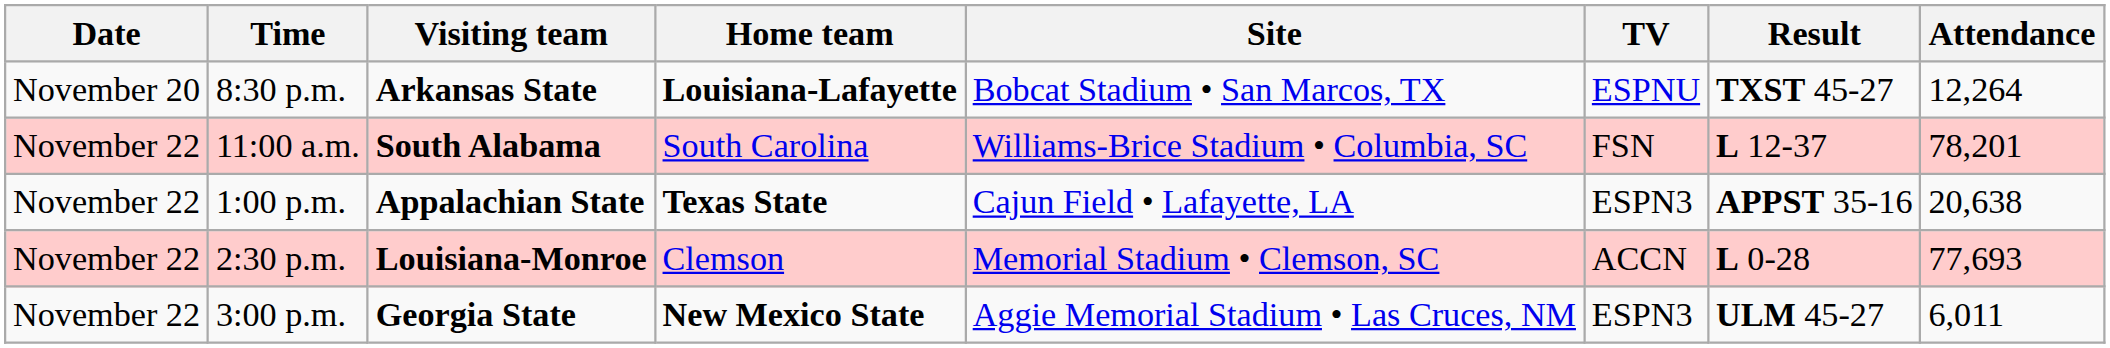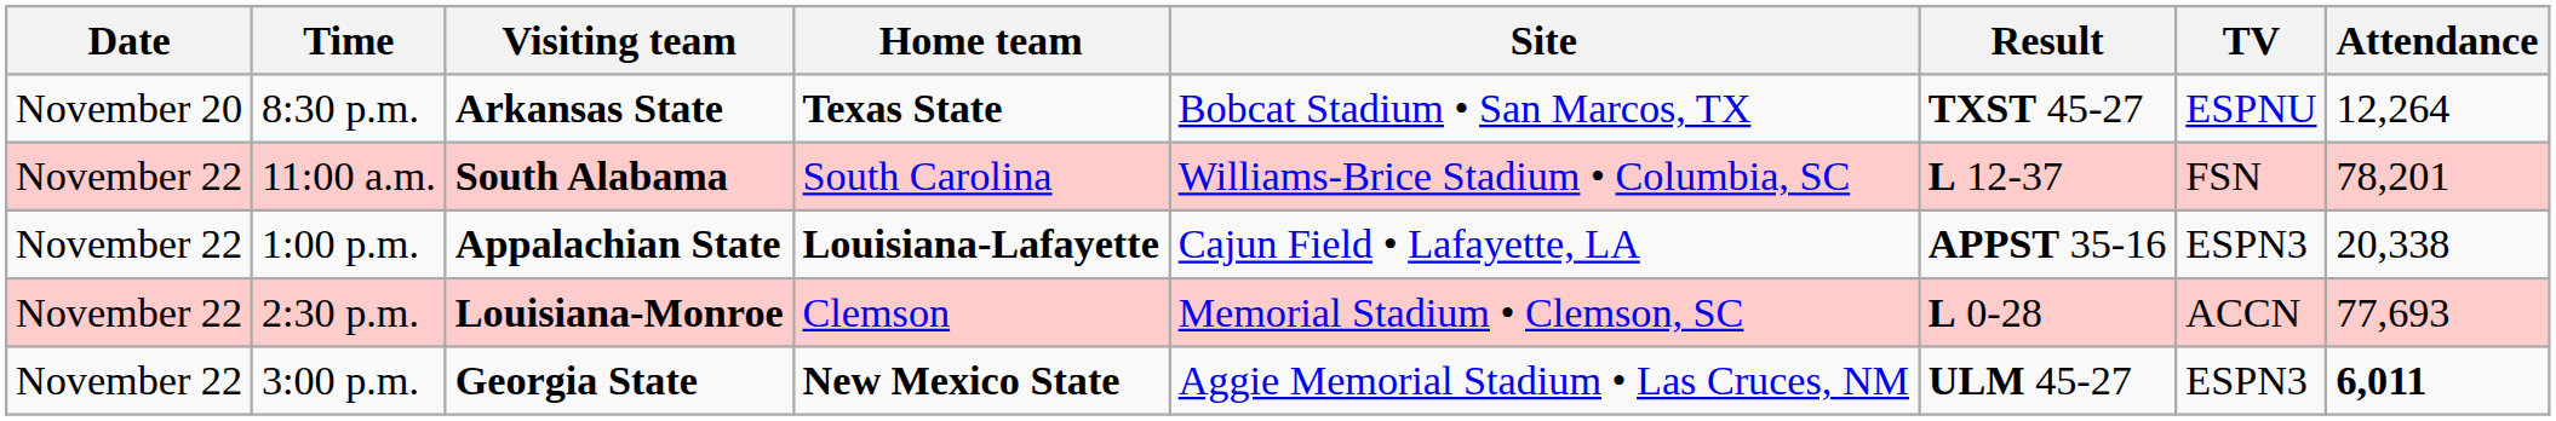columns swapped: TV <-> Result
8:30 p.m. | Home team: Louisiana-Lafayette -> Texas State
1:00 p.m. | Home team: Texas State -> Louisiana-Lafayette
1:00 p.m. | Attendance: 20,638 -> 20,338
3:00 p.m. | Attendance: normal -> bold
